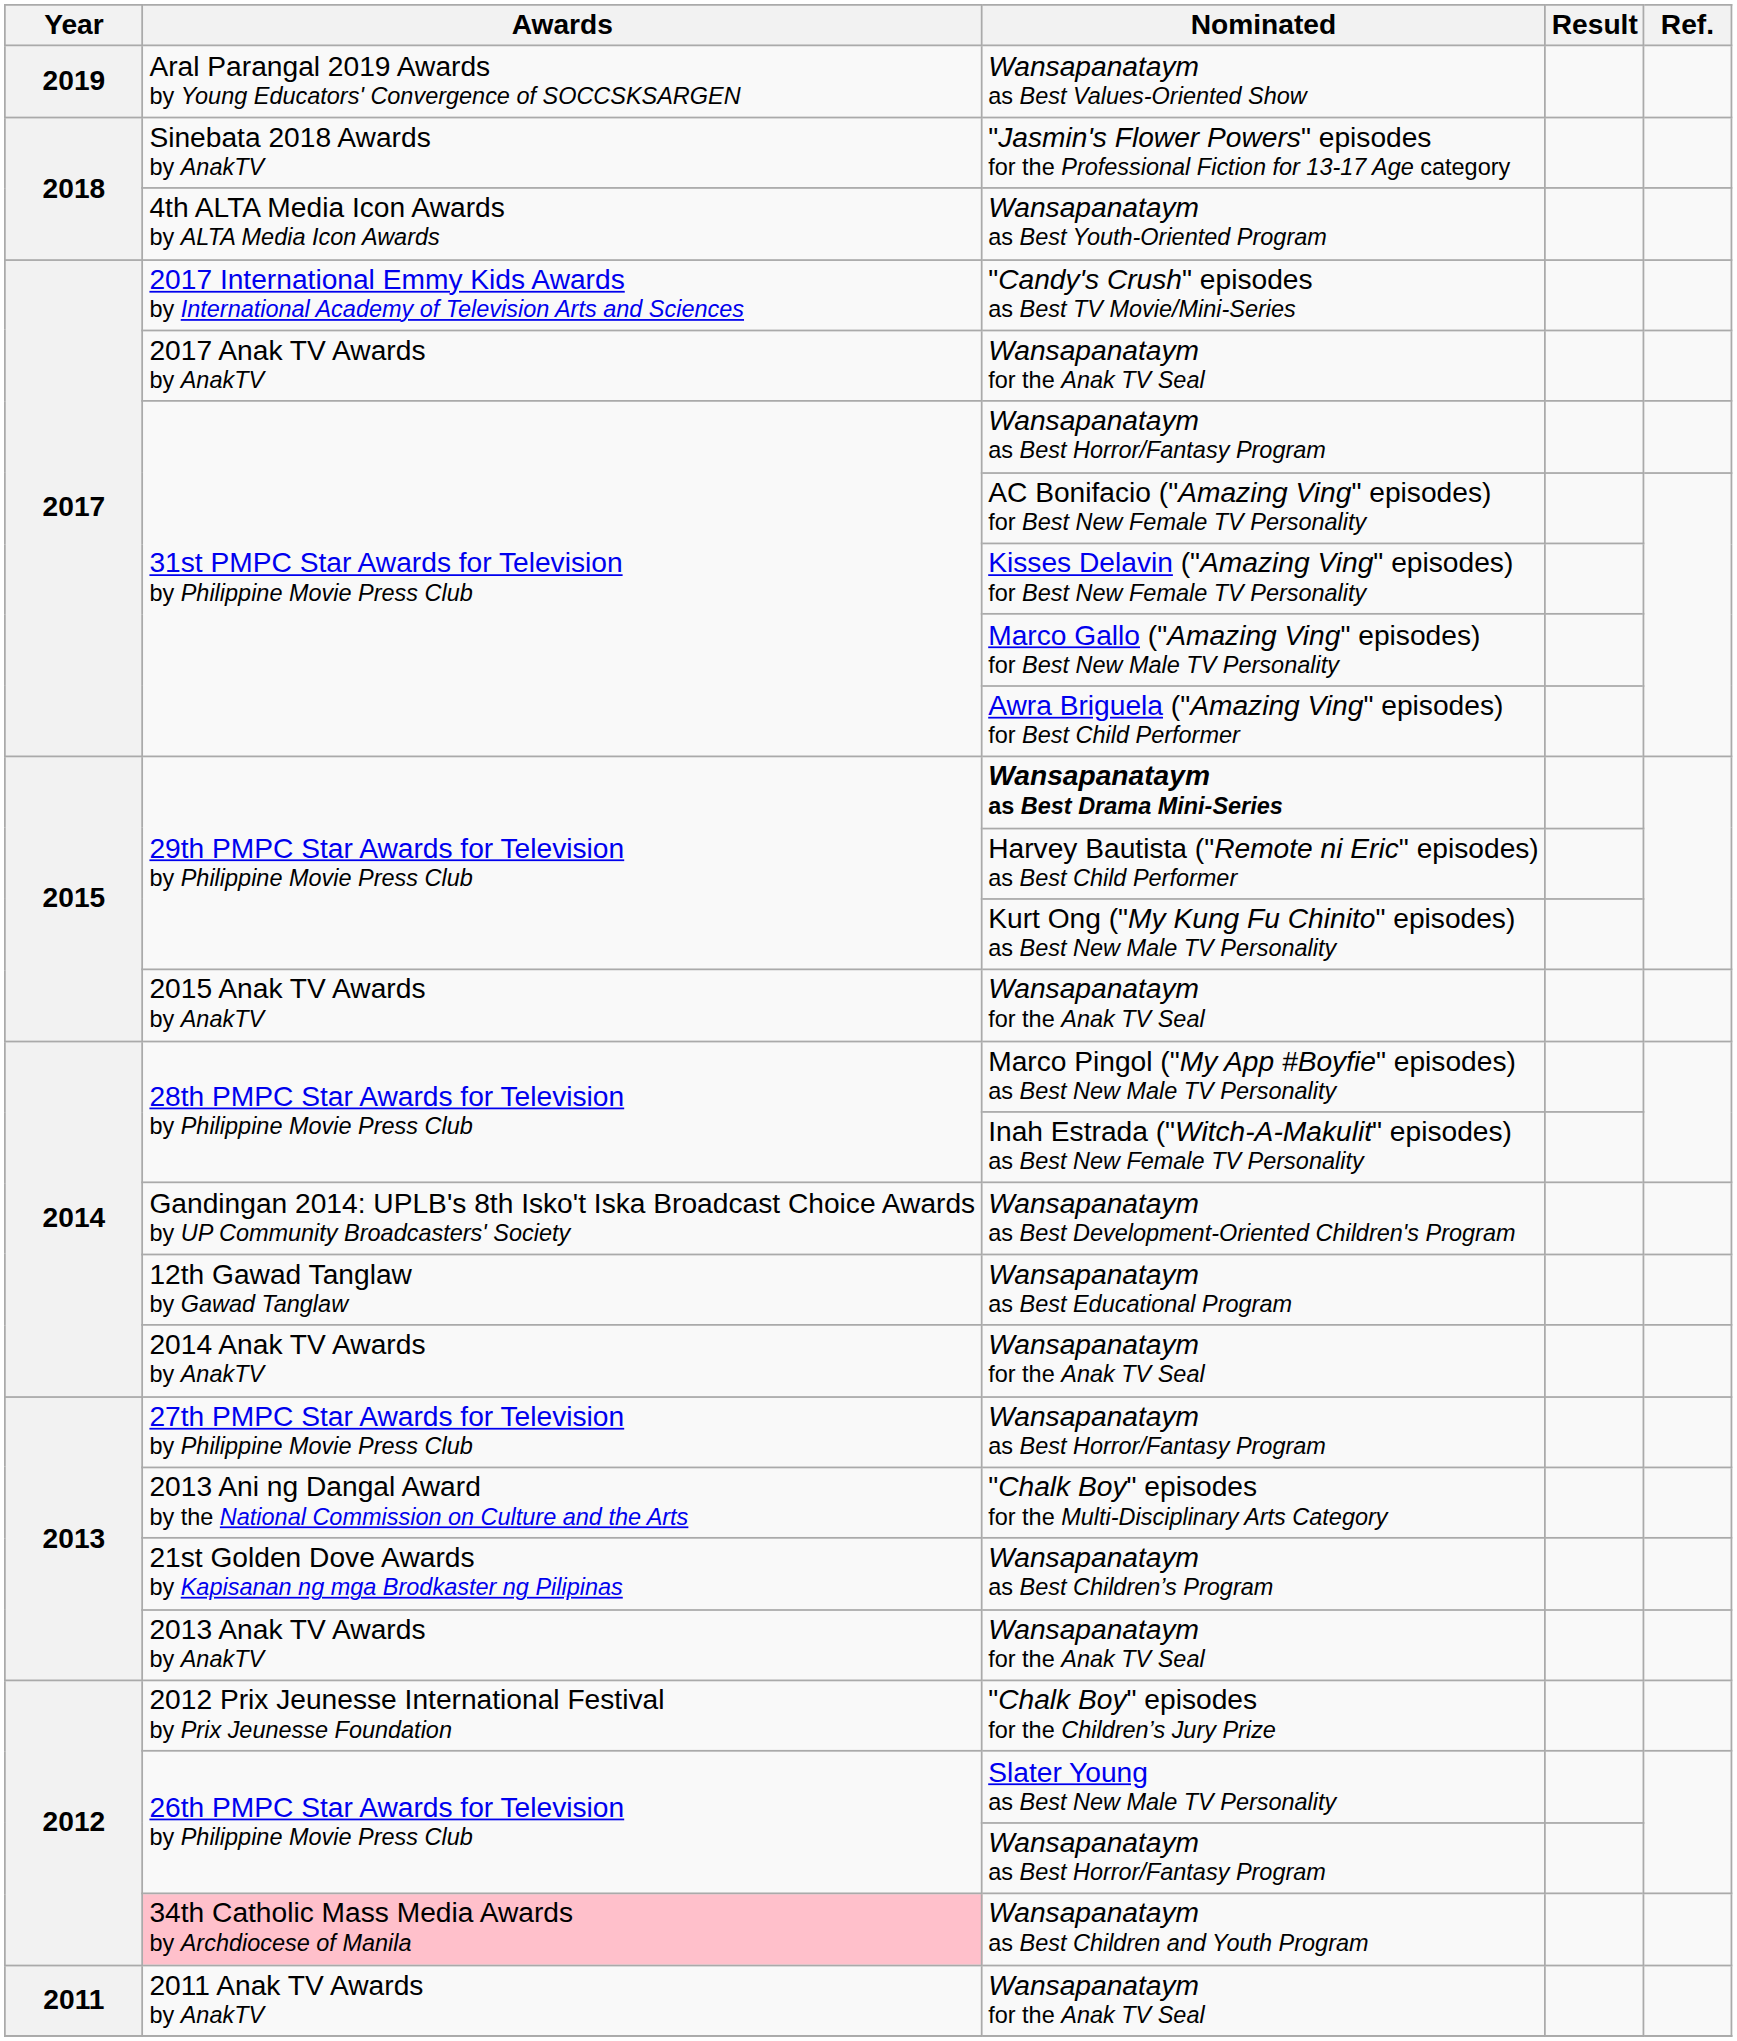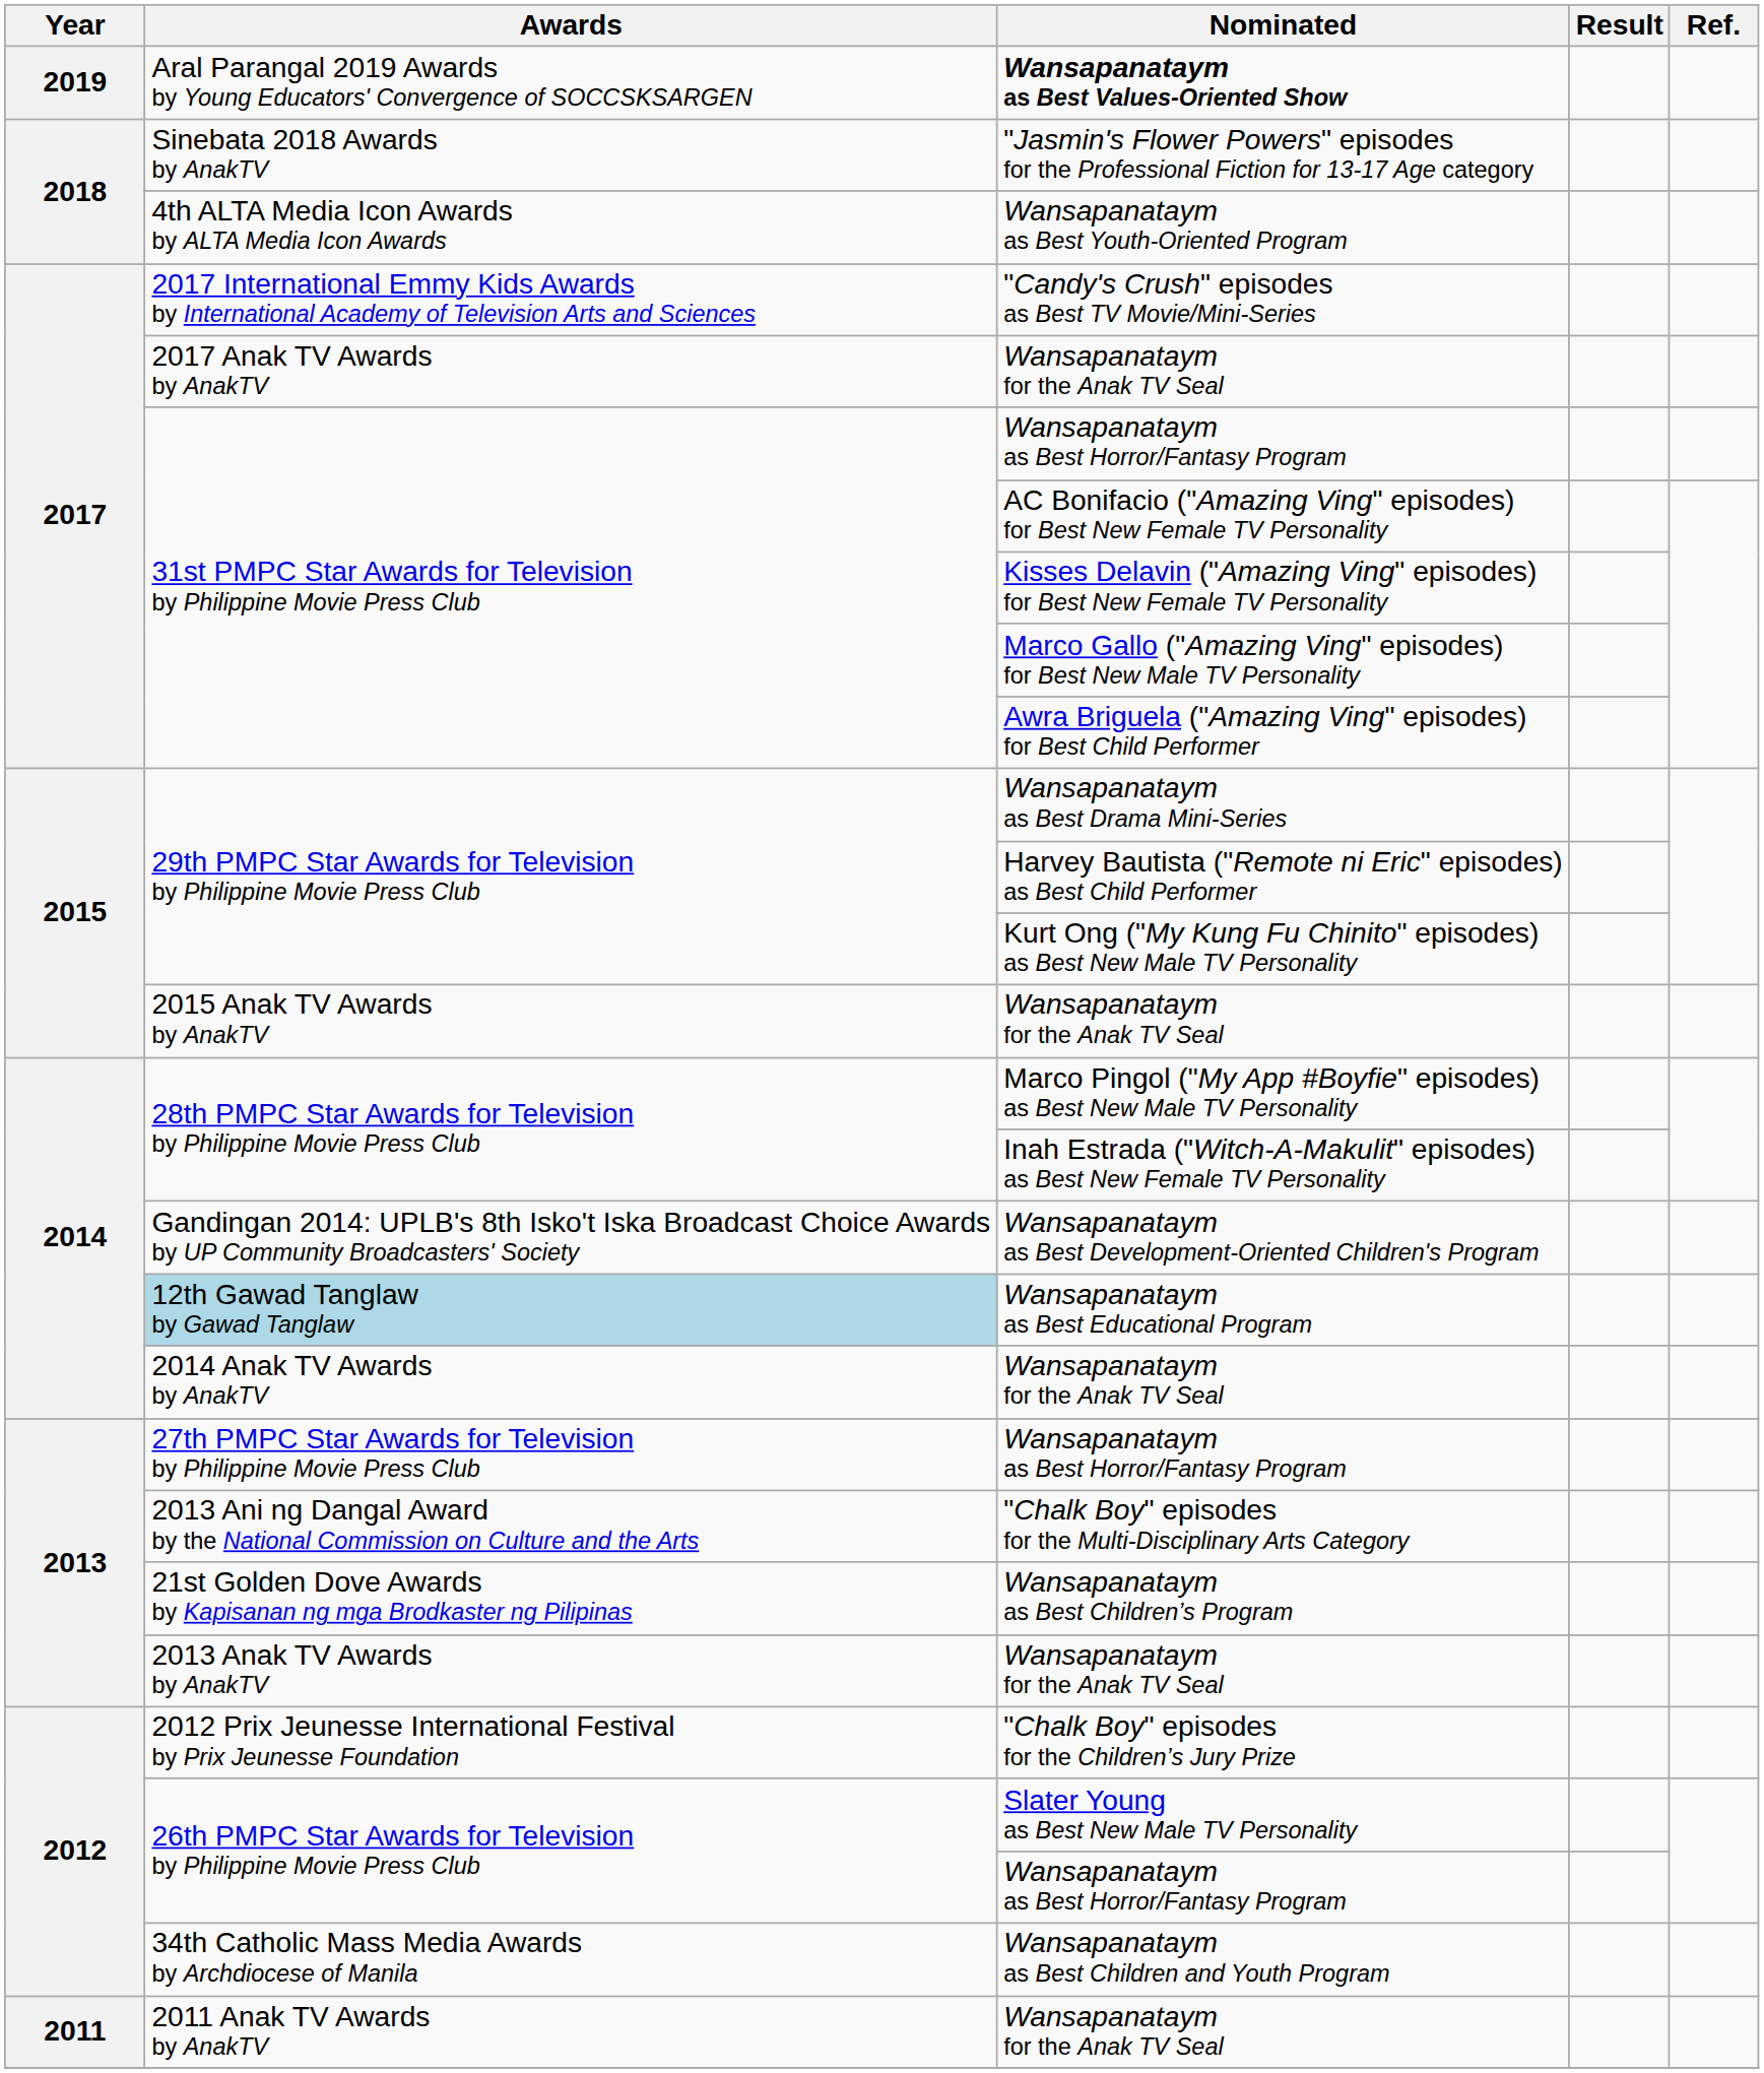Wansapanataym as Best Values-Oriented Show | Nominated: normal -> bold
Wansapanataym as Best Drama Mini-Series | Nominated: bold -> normal
Wansapanataym as Best Educational Program | Awards: no background -> lightblue background
Wansapanataym as Best Children and Youth Program | Awards: pink background -> no background
